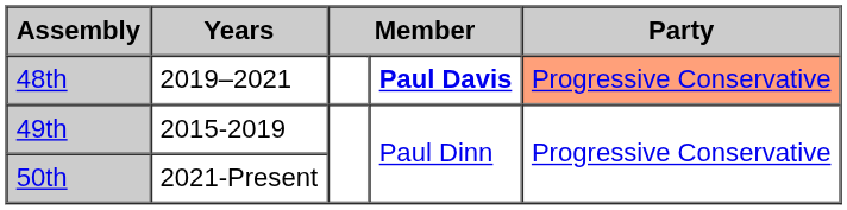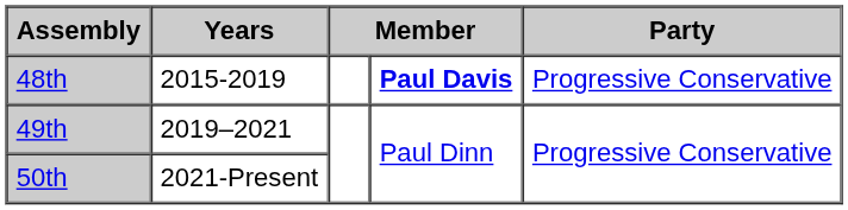48th | Years: 2019–2021 -> 2015-2019
48th | Party: lightsalmon background -> no background
49th | Years: 2015-2019 -> 2019–2021
